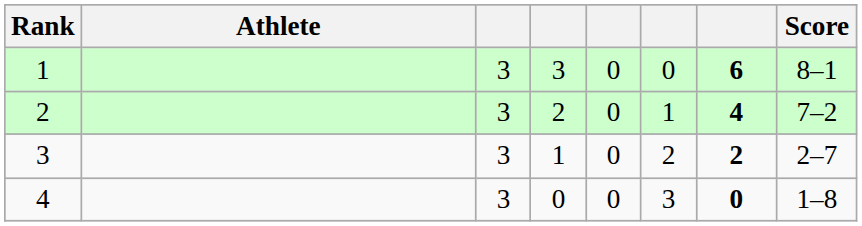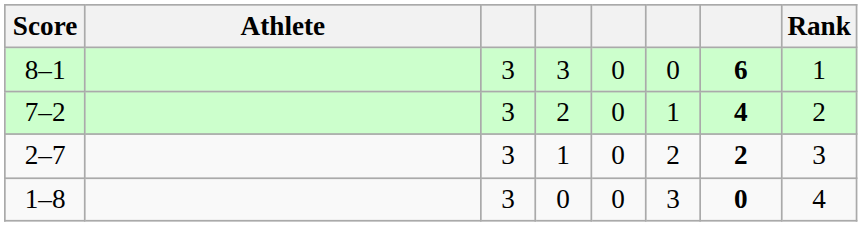columns swapped: Rank <-> Score
